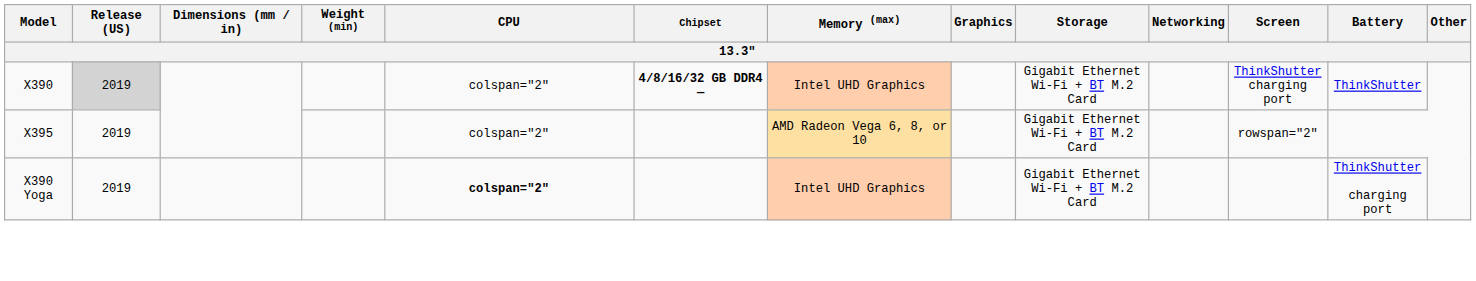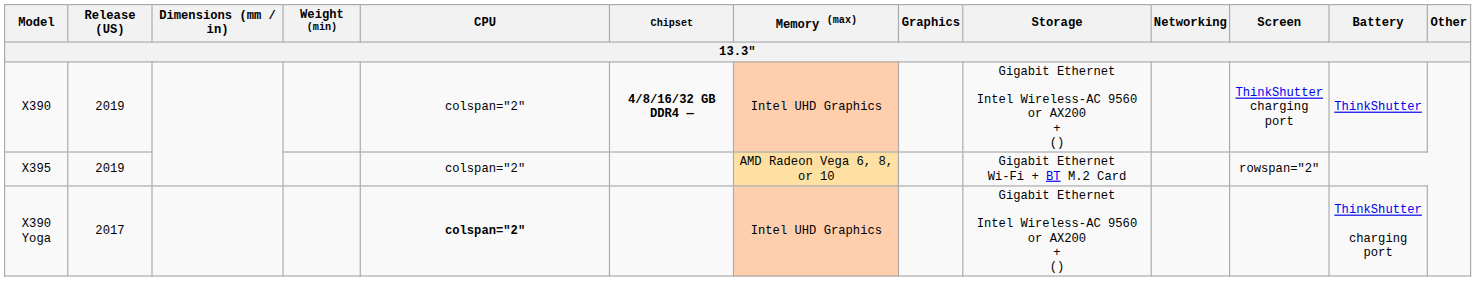X390 | Release (US): lightgrey background -> no background
X390 | Storage: Gigabit Ethernet Wi-Fi + BT M.2 Card -> Gigabit Ethernet Intel Wireless-AC 9560 or AX200 + ()
X390 Yoga | Release (US): 2019 -> 2017
X390 Yoga | Storage: Gigabit Ethernet Wi-Fi + BT M.2 Card -> Gigabit Ethernet Intel Wireless-AC 9560 or AX200 + ()
